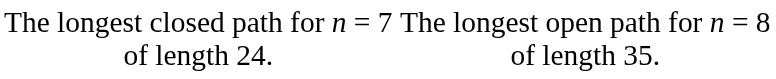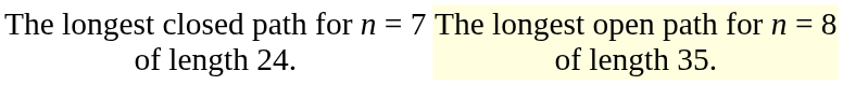The longest closed path for n = 7 of length 24. | column 2: no background -> lightyellow background
